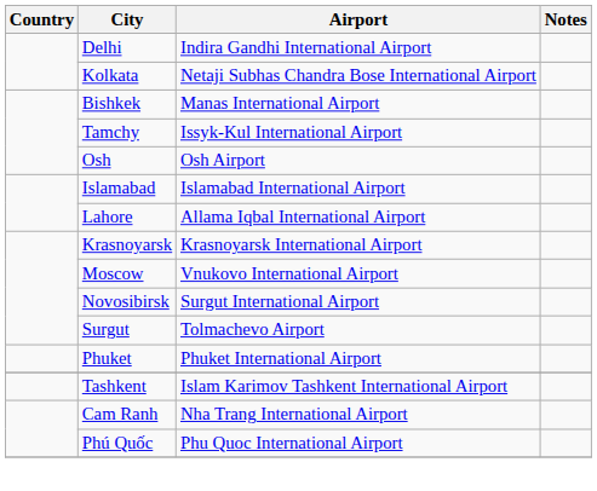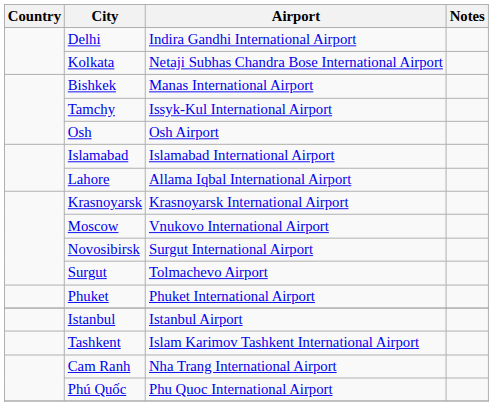+ row: Istanbul | Istanbul Airport
